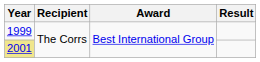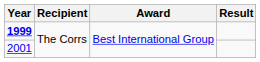1999 | Year: normal -> bold
2001 | Year: khaki background -> no background
